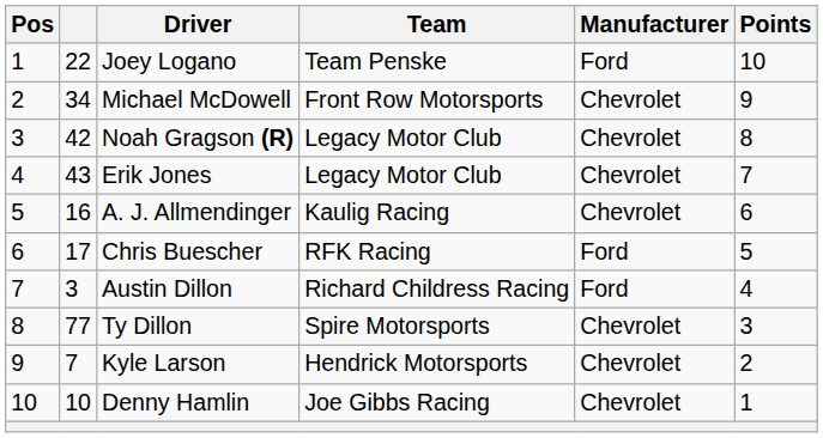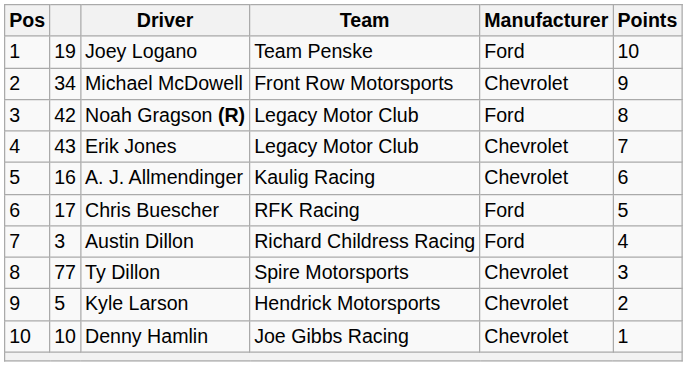Joey Logano | column 2: 22 -> 19
Noah Gragson (R) | Manufacturer: Chevrolet -> Ford
Kyle Larson | column 2: 7 -> 5
